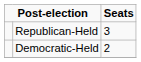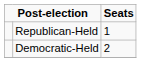Republican-Held | column 3: 3 -> 1
